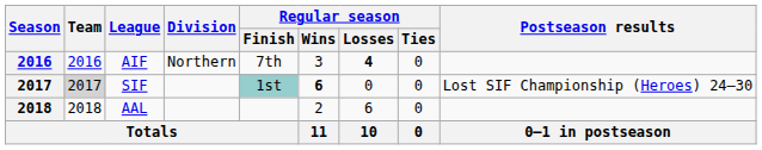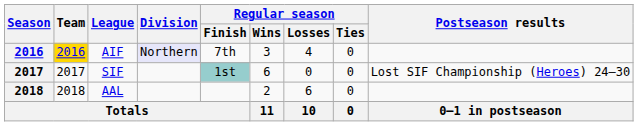AIF | Team: no background -> gold background
AIF | Division: no background -> lavender background
AIF | Regular season / Losses: bold -> normal
SIF | Team: lightgrey background -> no background
SIF | Regular season / Wins: bold -> normal
